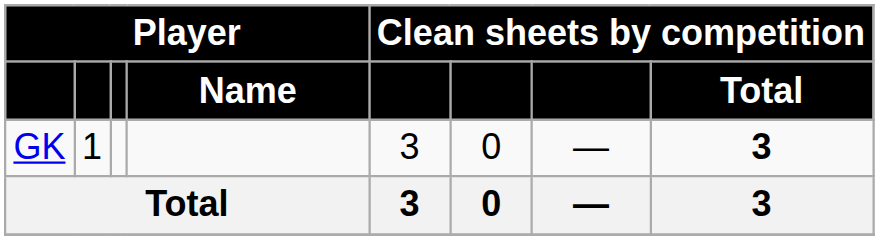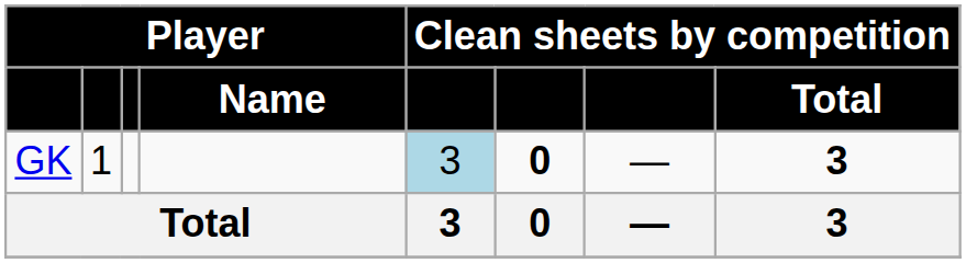GK | column 5: no background -> lightblue background
GK | column 6: normal -> bold
